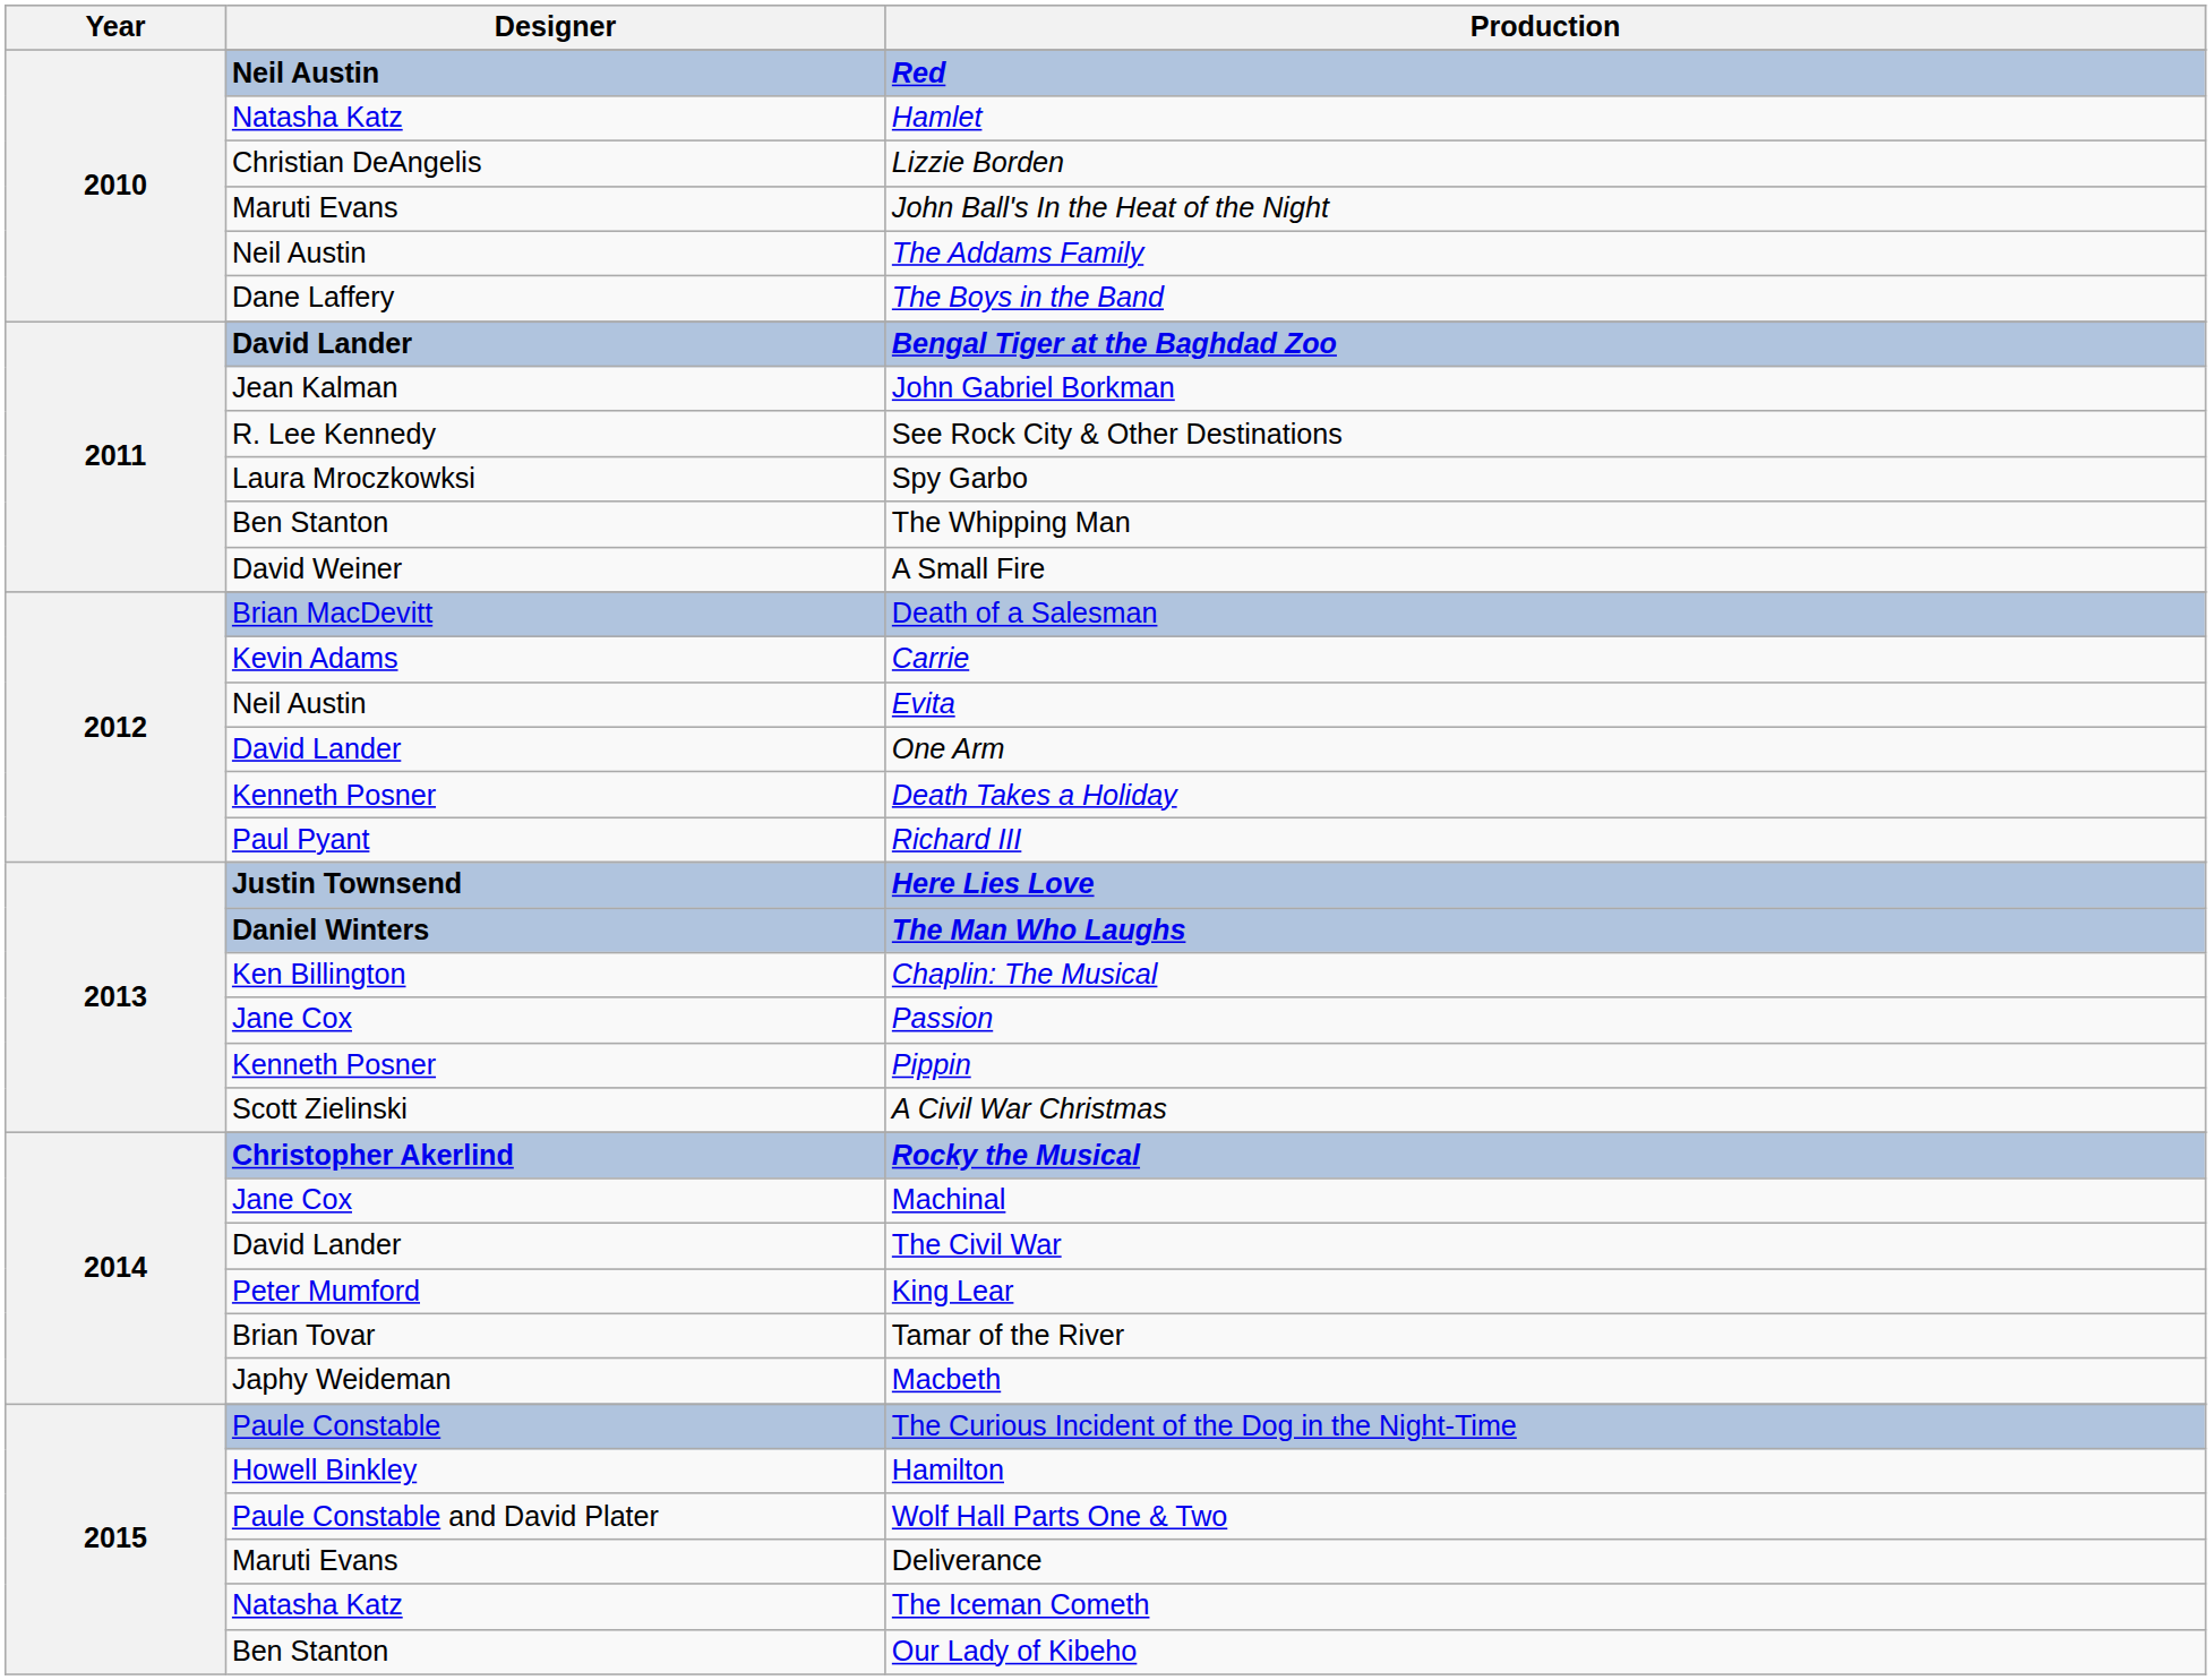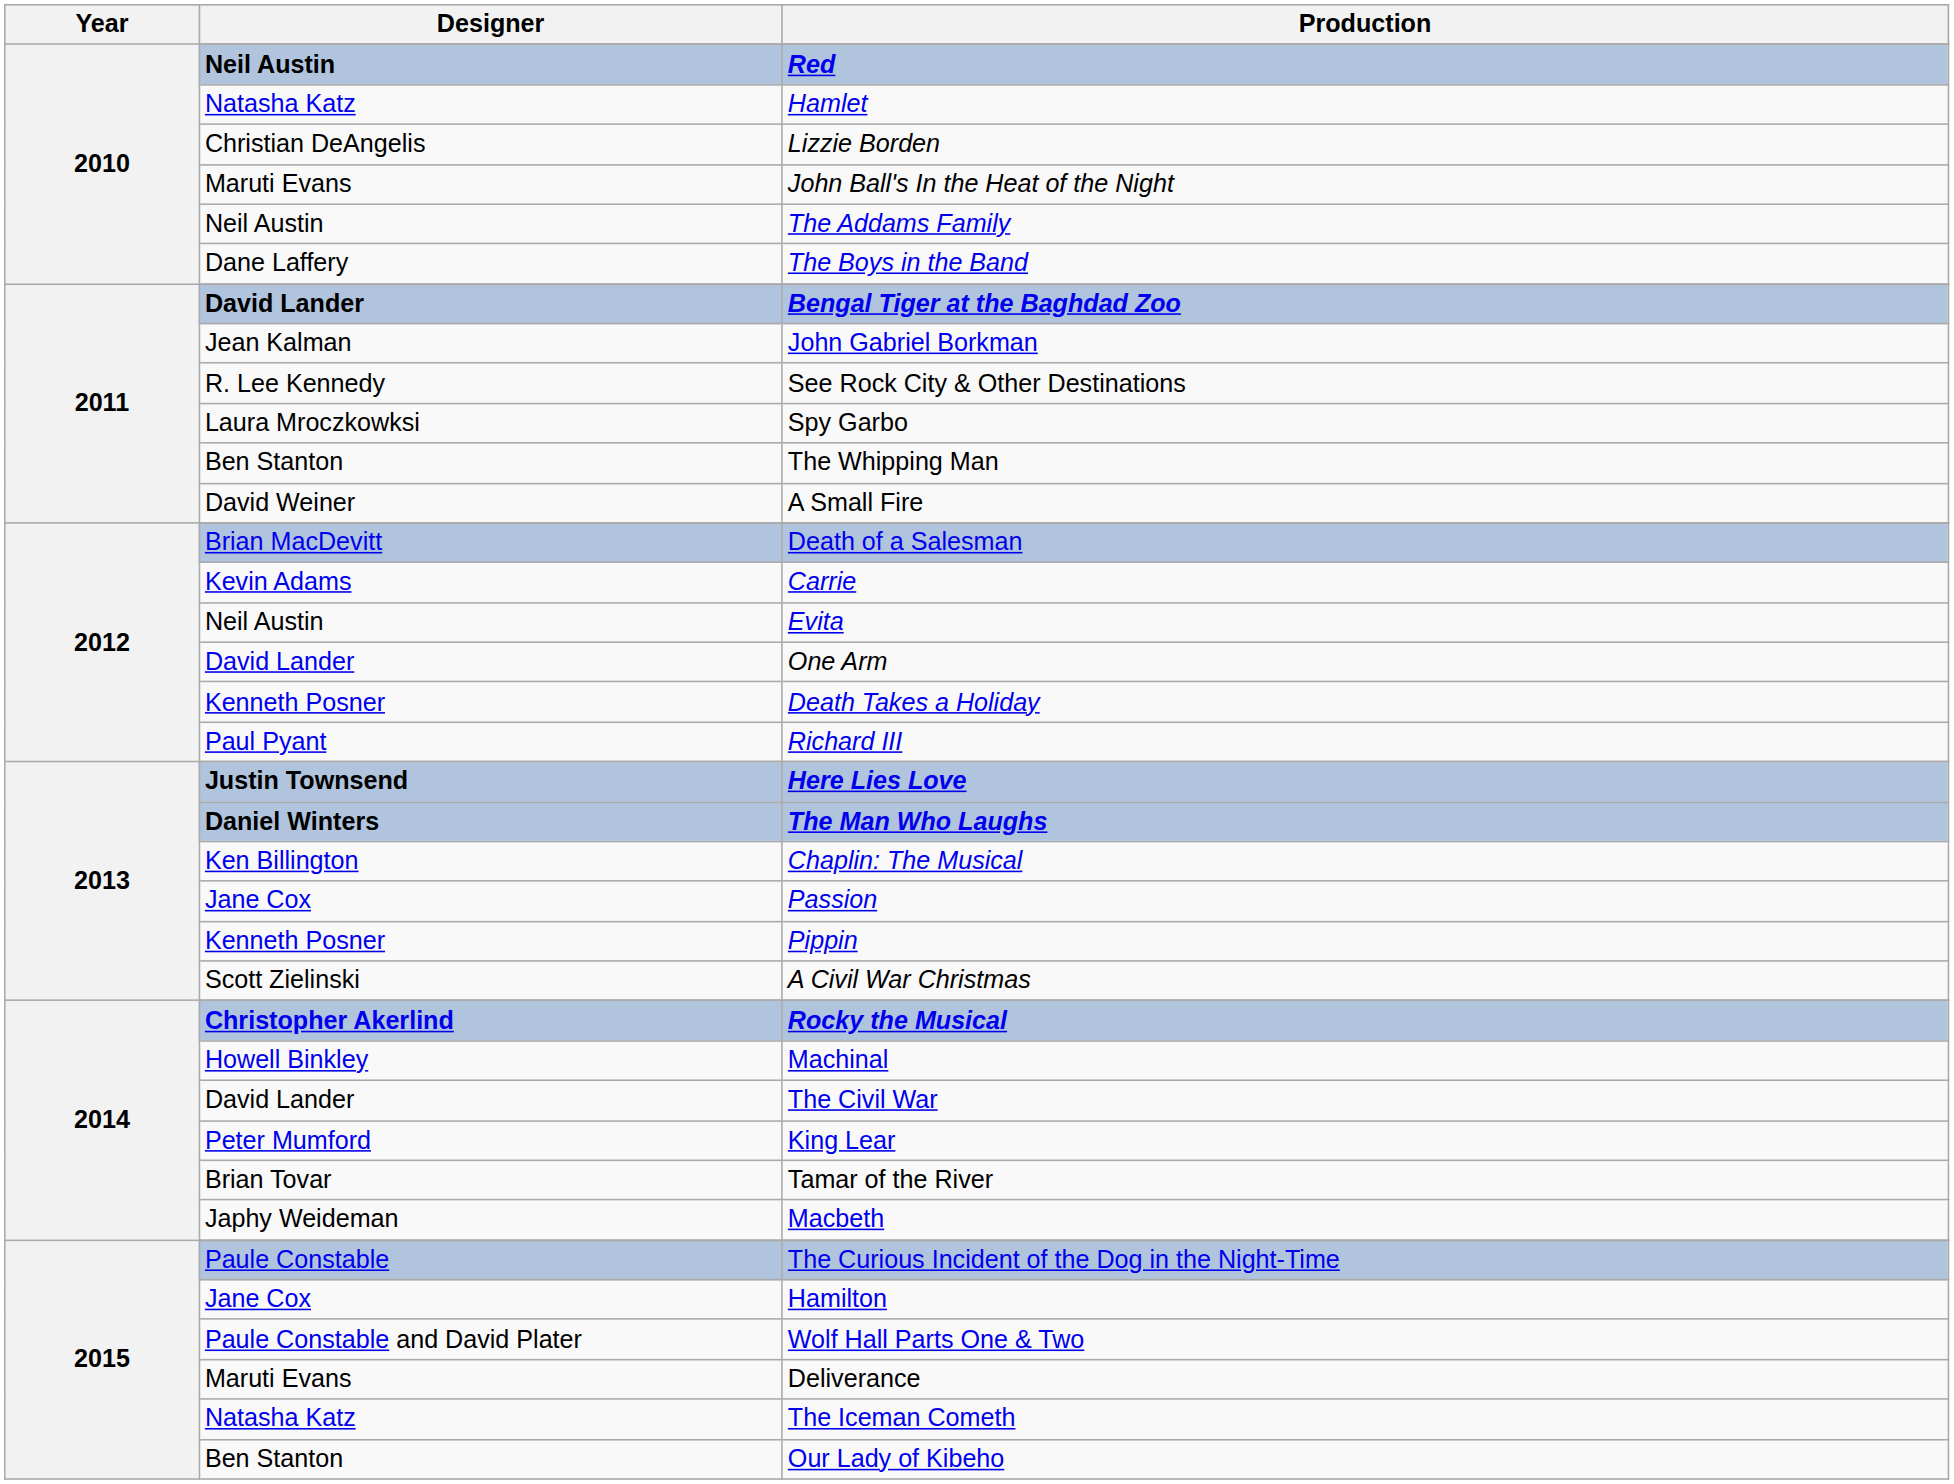Machinal | Designer: Jane Cox -> Howell Binkley
Hamilton | Designer: Howell Binkley -> Jane Cox
